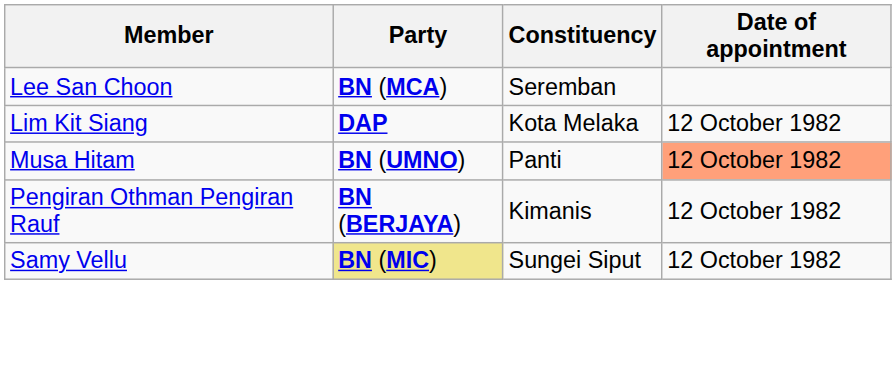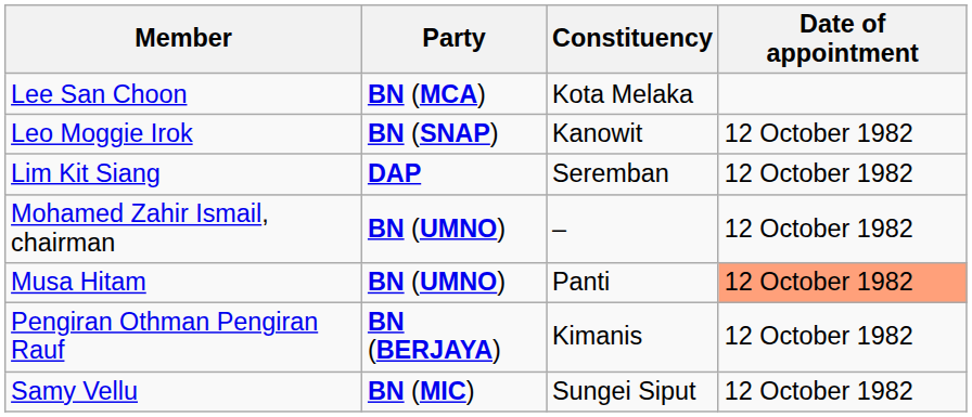Lee San Choon | Constituency: Seremban -> Kota Melaka
+ row: Leo Moggie Irok | BN (SNAP) | Kanowit | 12 October 1982
Lim Kit Siang | Constituency: Kota Melaka -> Seremban
+ row: Mohamed Zahir Ismail, chairman | BN (UMNO) | – | 12 October 1982
Samy Vellu | Party: khaki background -> no background
